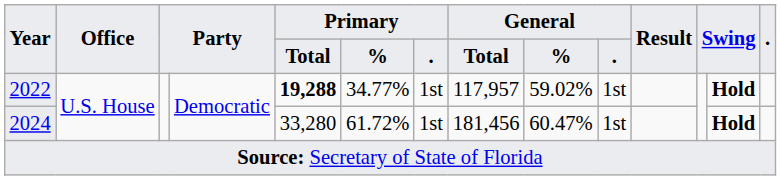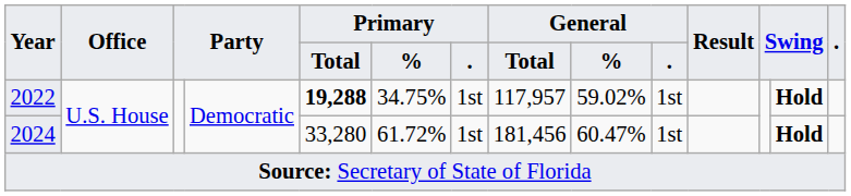2022 | Primary / %: 34.77% -> 34.75%
